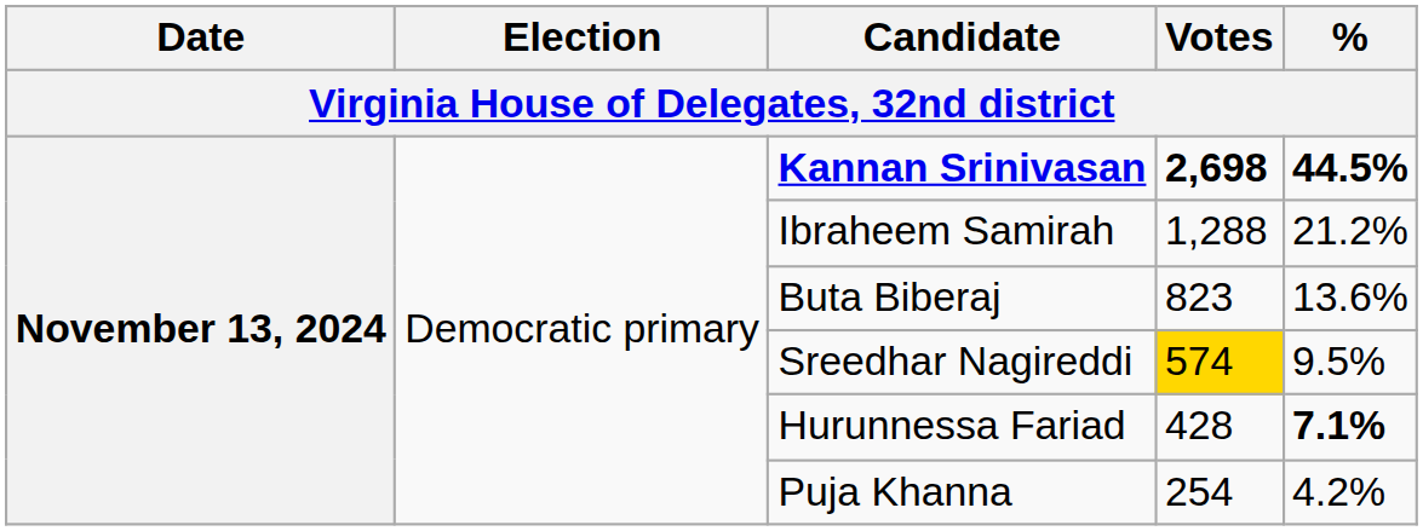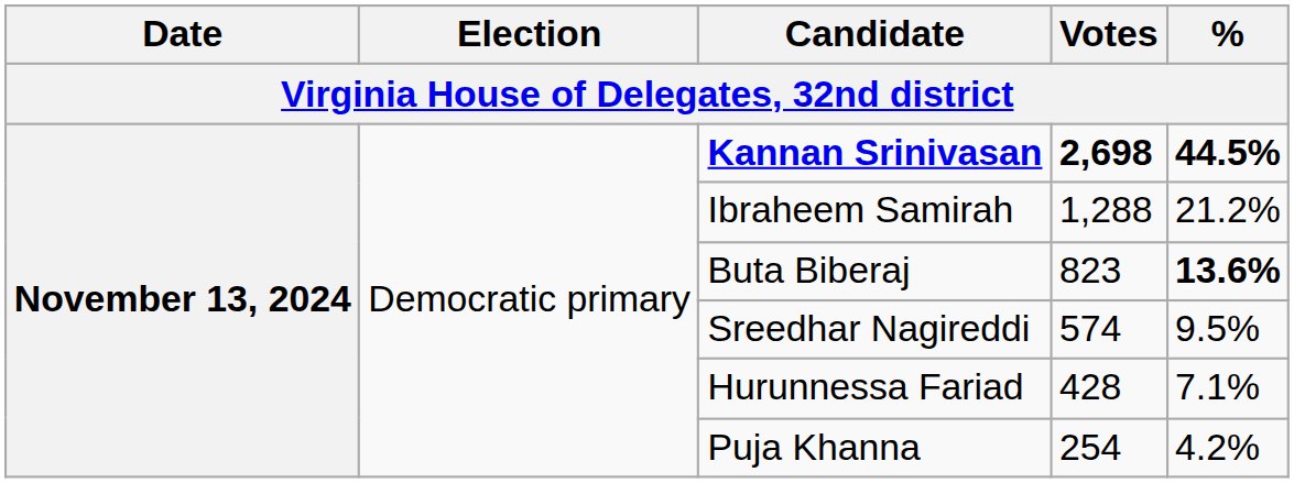Buta Biberaj | %: normal -> bold
Sreedhar Nagireddi | Votes: gold background -> no background
Hurunnessa Fariad | %: bold -> normal
